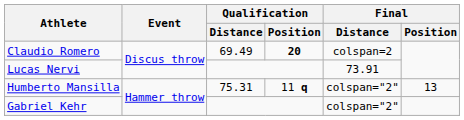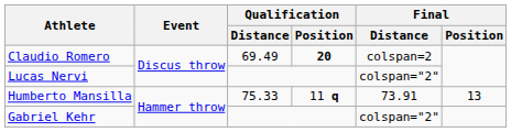Lucas Nervi | Final / Distance: 73.91 -> colspan="2"
Humberto Mansilla | Qualification / Distance: 75.31 -> 75.33
Humberto Mansilla | Final / Distance: colspan="2" -> 73.91
